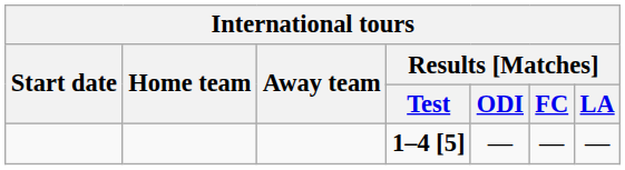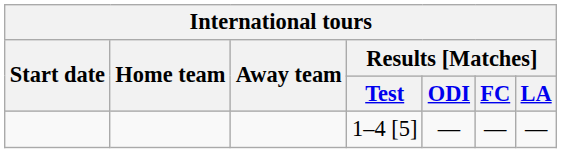row 4 | Results [Matches] / Test: bold -> normal
